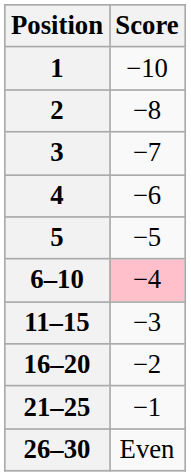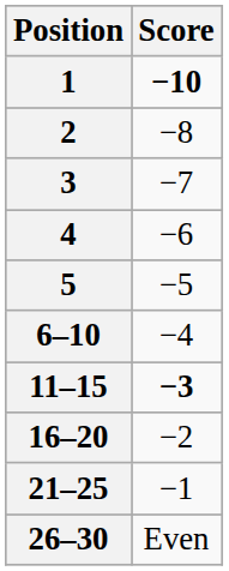1 | Score: normal -> bold
6–10 | Score: pink background -> no background
11–15 | Score: normal -> bold
